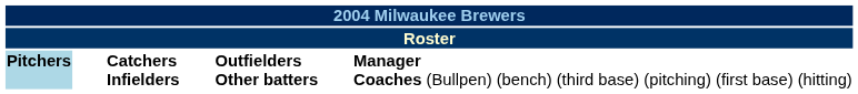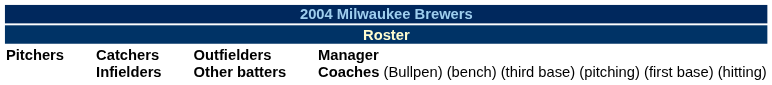Pitchers | column 1: lightblue background -> no background
